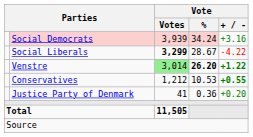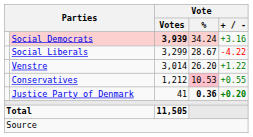Social Democrats | Vote / Votes: normal -> bold
Social Liberals | Vote / Votes: bold -> normal
Venstre | Vote / Votes: lightgreen background -> no background
Venstre | Vote / %: bold -> normal
Venstre | Vote / + / -: bold -> normal
Conservatives | Vote / %: no background -> pink background
Conservatives | Vote / + / -: bold -> normal
Justice Party of Denmark | Vote / %: normal -> bold
Justice Party of Denmark | Vote / + / -: normal -> bold
